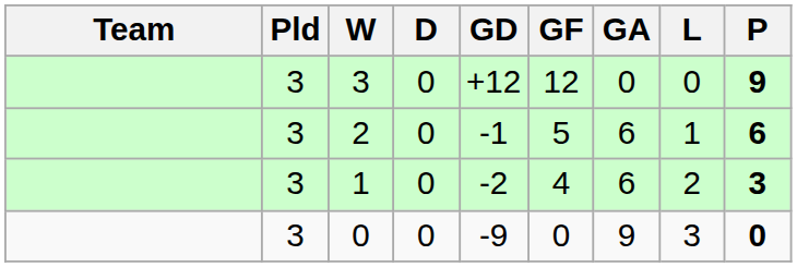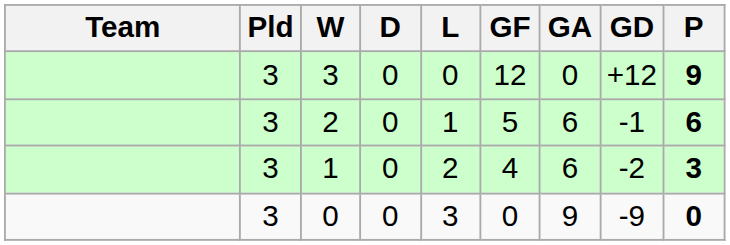columns swapped: L <-> GD
